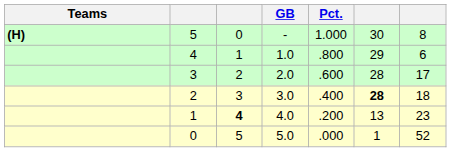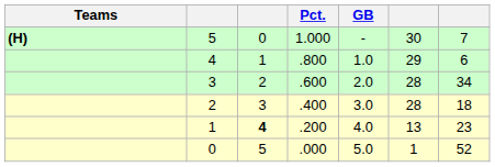columns swapped: Pct. <-> GB
row 2 | column 7: 8 -> 7
row 4 | column 7: 17 -> 34
row 5 | column 6: bold -> normal
